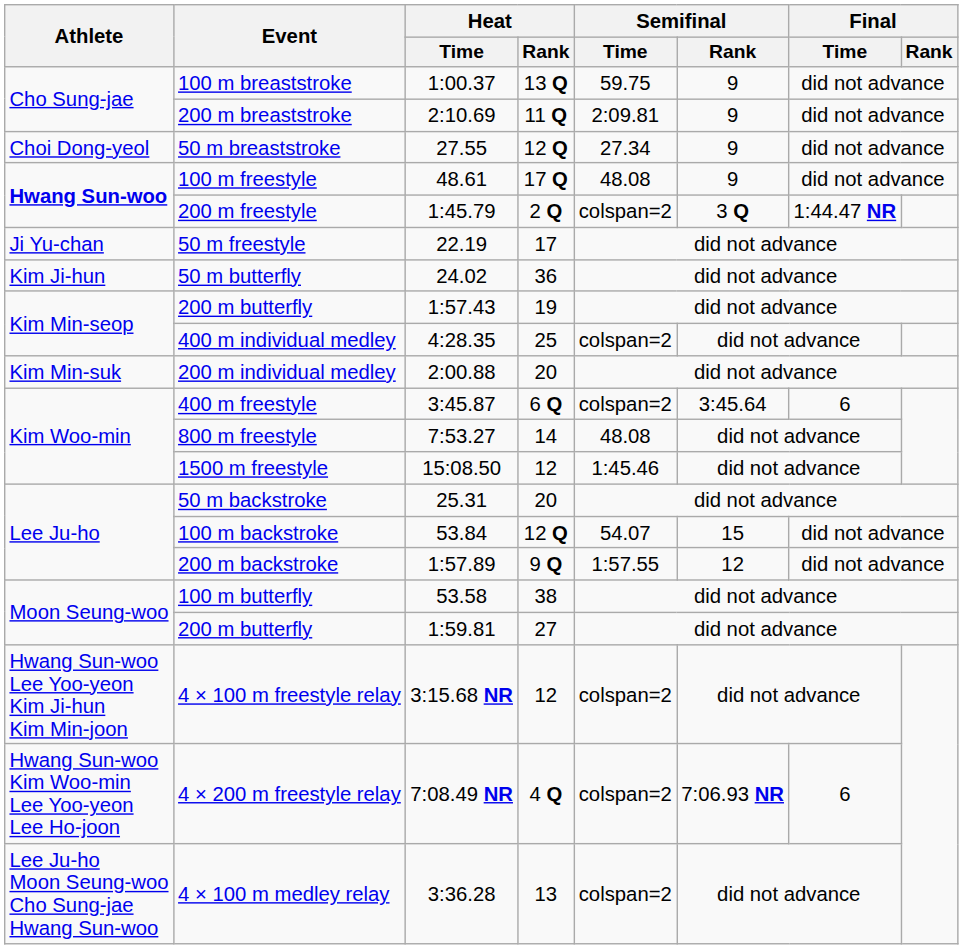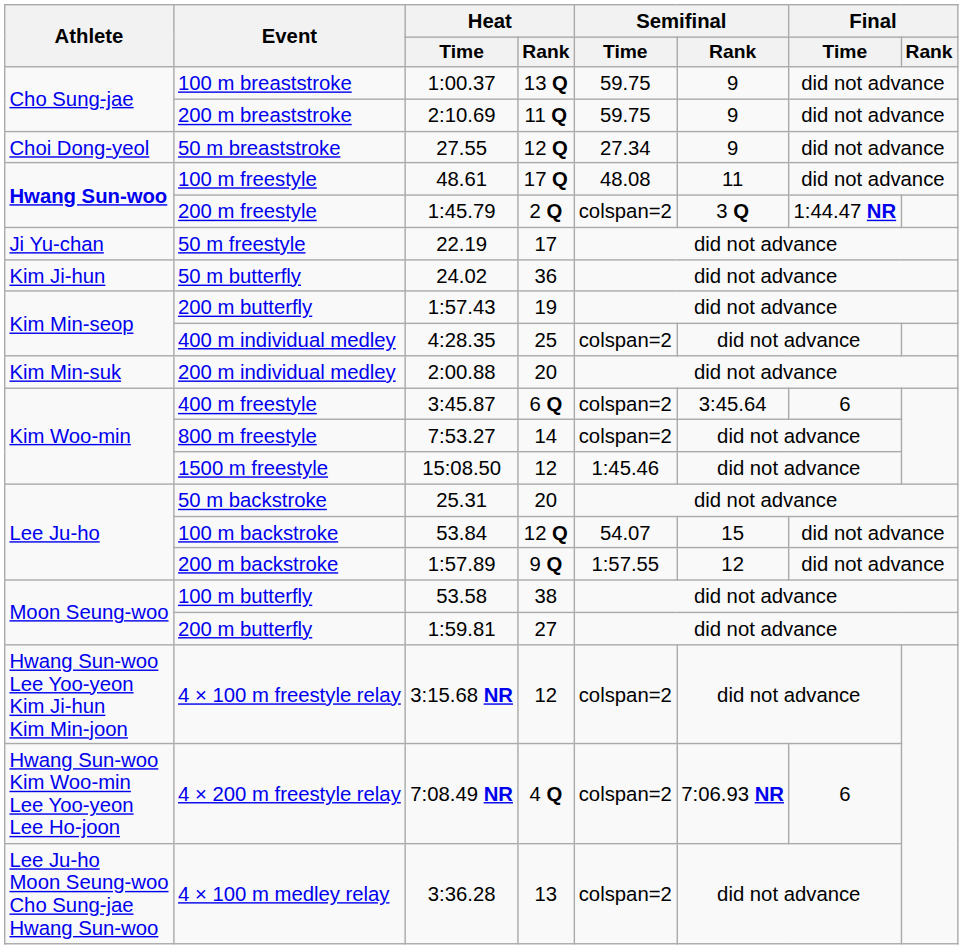200 m breaststroke | Semifinal / Time: 2:09.81 -> 59.75
100 m freestyle | Semifinal / Rank: 9 -> 11
800 m freestyle | Semifinal / Time: 48.08 -> colspan=2
